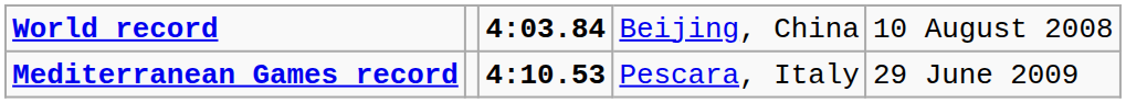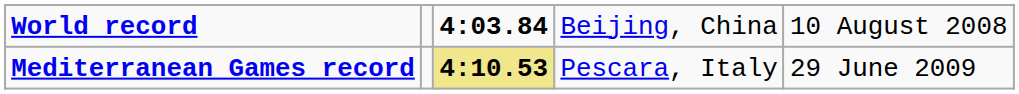Mediterranean Games record | column 3: no background -> khaki background
